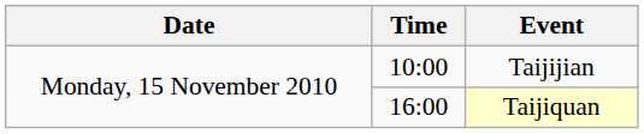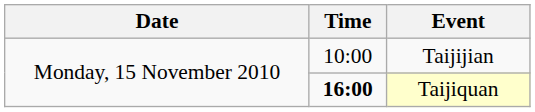Taijiquan | Time: normal -> bold
